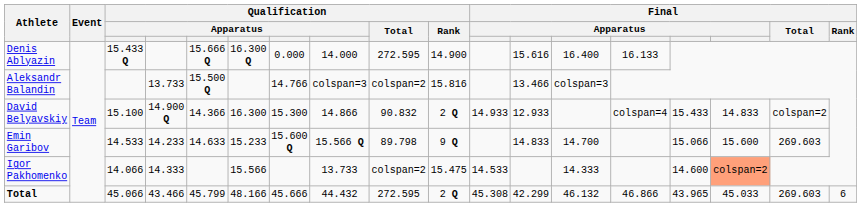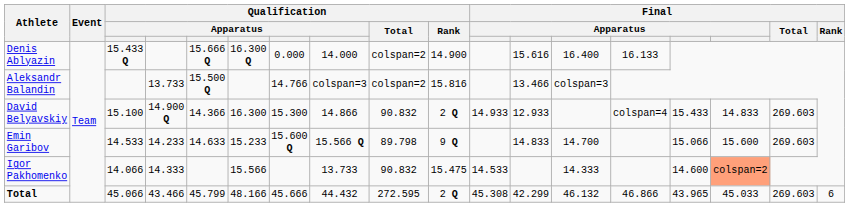Denis Ablyazin | Qualification / Total: 272.595 -> colspan=2
David Belyavskiy | Final / Total: colspan=2 -> 269.603
Igor Pakhomenko | Qualification / Total: colspan=2 -> 90.832
